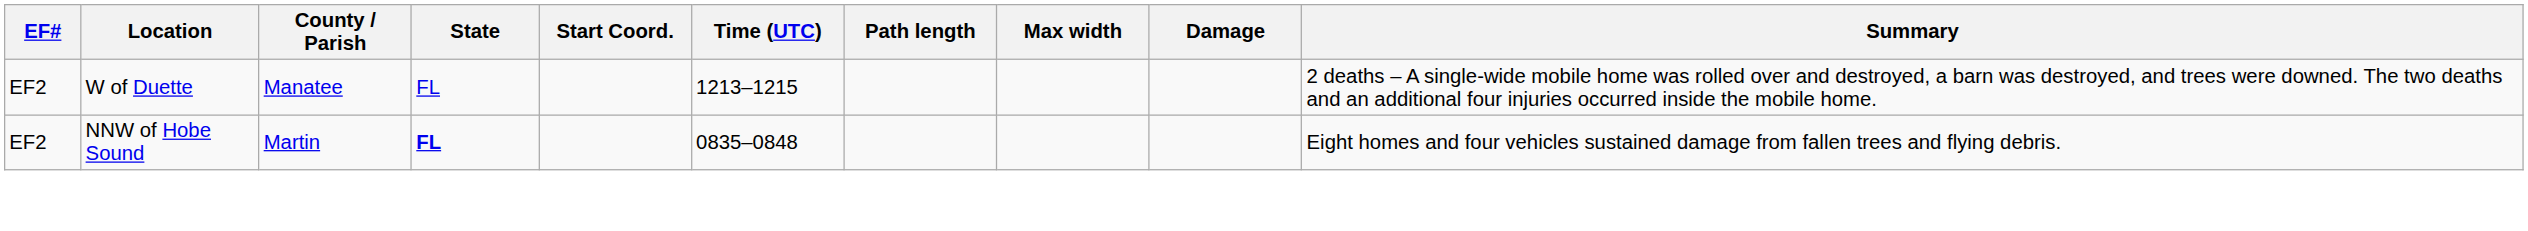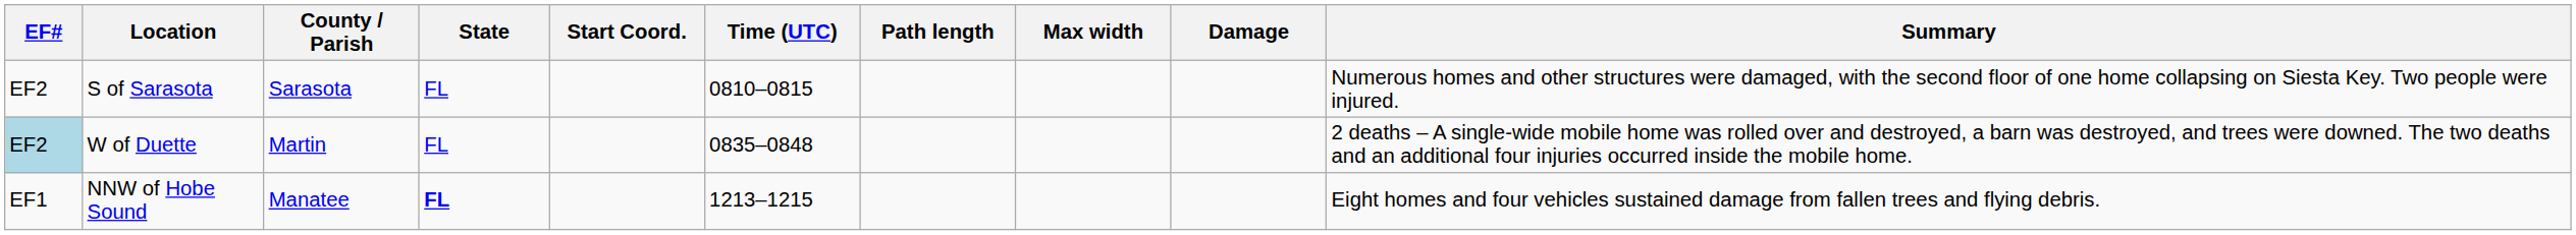+ row: EF2 | S of Sarasota | Sarasota | FL | 0810–0815 | Numerous homes and other structures were damaged, with the second floor of one home collapsing on Siesta Key. Two people were injured.
W of Duette | EF#: no background -> lightblue background
W of Duette | County / Parish: Manatee -> Martin
W of Duette | Time (UTC): 1213–1215 -> 0835–0848
NNW of Hobe Sound | EF#: EF2 -> EF1
NNW of Hobe Sound | County / Parish: Martin -> Manatee
NNW of Hobe Sound | Time (UTC): 0835–0848 -> 1213–1215
